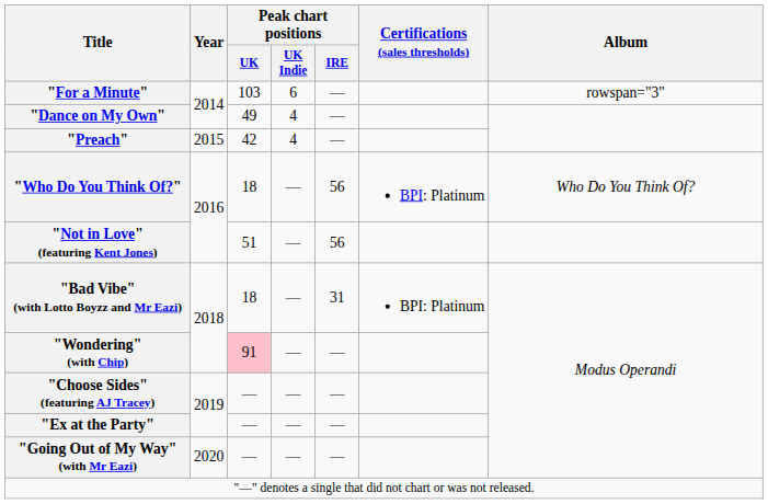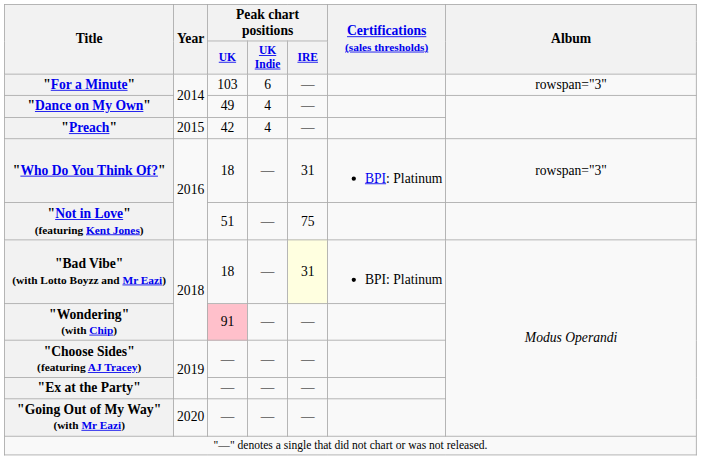"Who Do You Think Of?" | Peak chart positions / IRE: 56 -> 31
"Who Do You Think Of?" | Album: Who Do You Think Of? -> rowspan="3"
"Not in Love" (featuring Kent Jones) | Peak chart positions / IRE: 56 -> 75
"Bad Vibe" (with Lotto Boyzz and Mr Eazi) | Peak chart positions / IRE: no background -> lightyellow background
